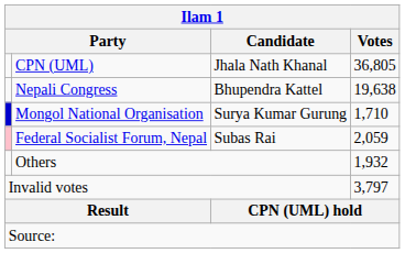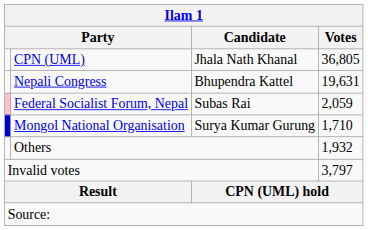Nepali Congress | Votes: 19,638 -> 19,631
rows swapped: Federal Socialist Forum, Nepal <-> Mongol National Organisation
